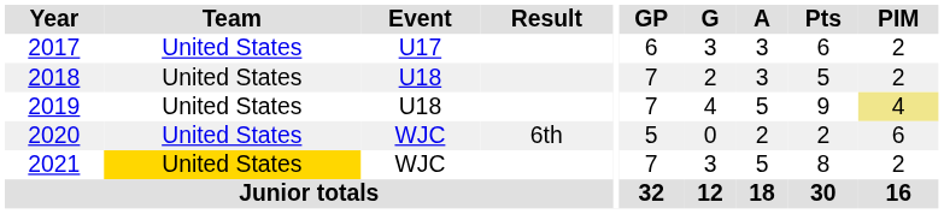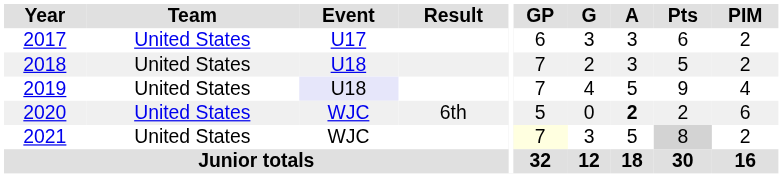2019 | Event: no background -> lavender background
2019 | PIM: khaki background -> no background
2020 | A: normal -> bold
2021 | Team: gold background -> no background
2021 | GP: no background -> lightyellow background
2021 | Pts: no background -> lightgrey background
